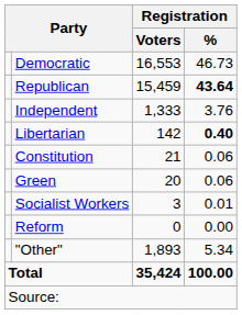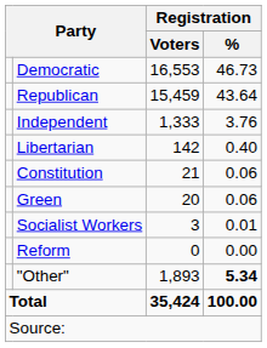Republican | Registration / %: bold -> normal
Libertarian | Registration / %: bold -> normal
"Other" | Registration / %: normal -> bold
